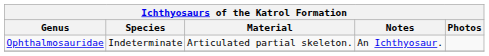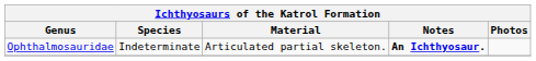Ophthalmosauridae | Notes: normal -> bold
